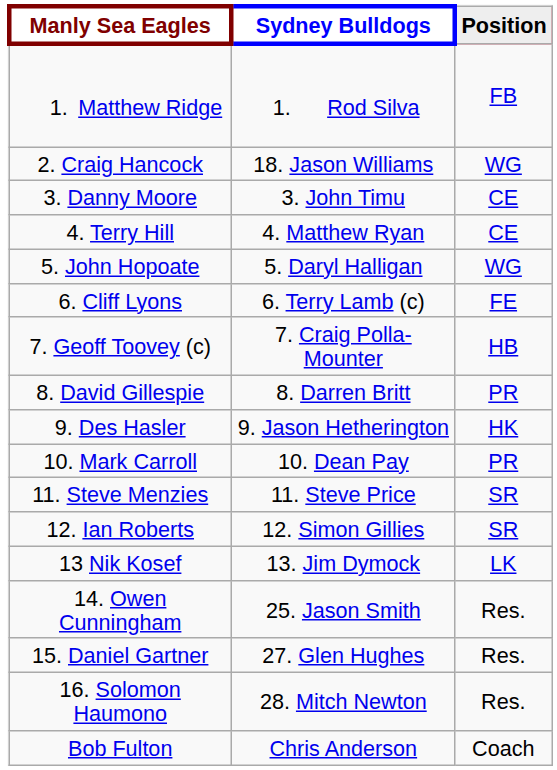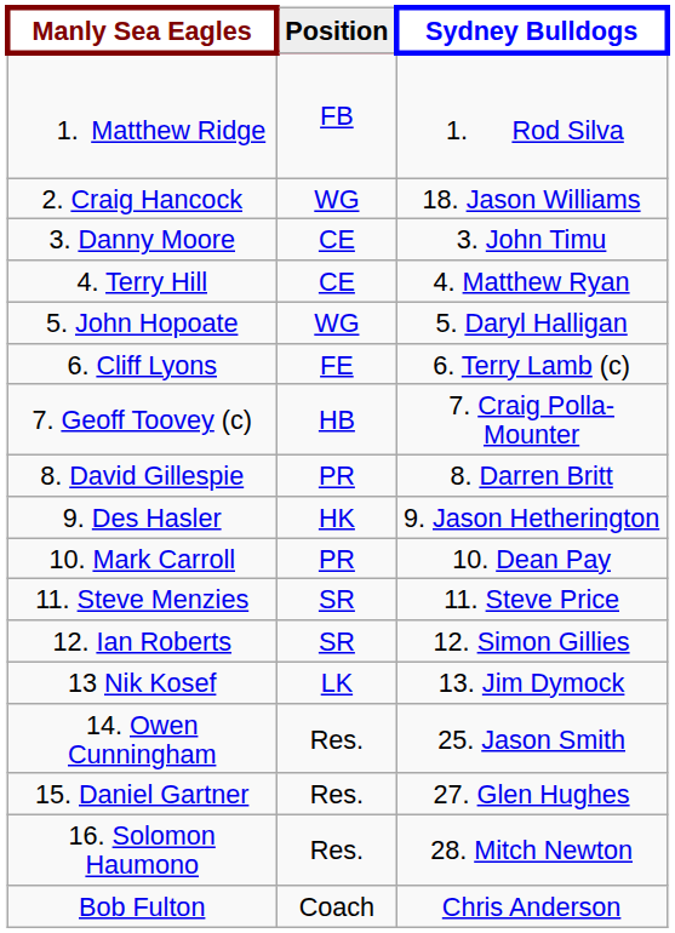columns swapped: Position <-> Sydney Bulldogs
